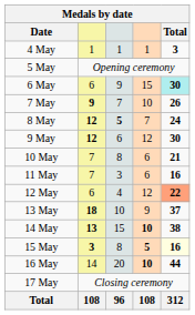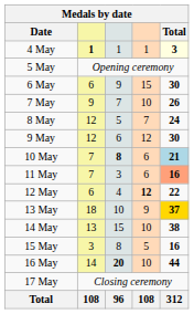4 May | column 2: normal -> bold
4 May | Total: no background -> lightyellow background
6 May | Total: paleturquoise background -> no background
7 May | column 2: bold -> normal
8 May | column 2: bold -> normal
8 May | column 3: bold -> normal
9 May | column 2: bold -> normal
10 May | column 3: normal -> bold
10 May | Total: no background -> lightblue background
11 May | Total: no background -> lightsalmon background
12 May | column 4: normal -> bold
12 May | Total: lightsalmon background -> no background
13 May | column 2: bold -> normal
13 May | Total: no background -> gold background
14 May | column 2: bold -> normal
14 May | column 4: bold -> normal
15 May | column 2: bold -> normal
15 May | column 4: bold -> normal
15 May | Total: lightyellow background -> no background
16 May | column 3: normal -> bold
16 May | column 4: bold -> normal
